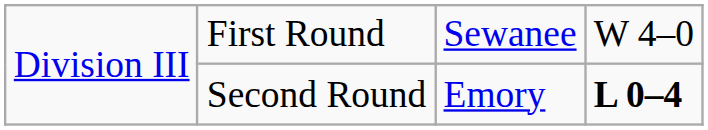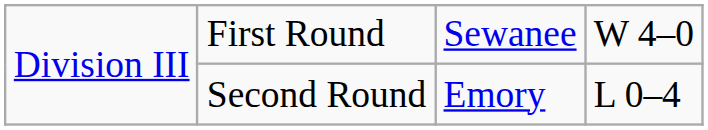Division III / Second Round | column 4: bold -> normal
